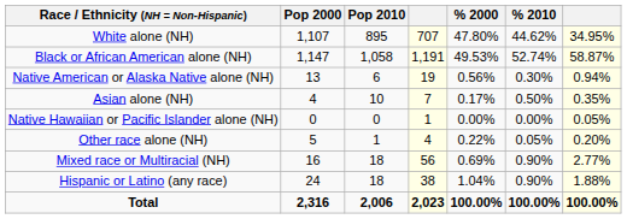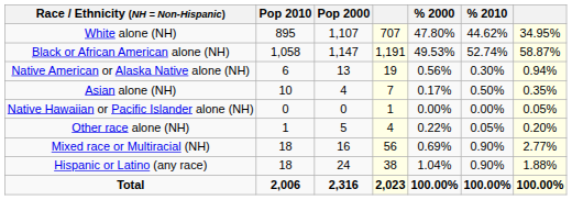columns swapped: Pop 2000 <-> Pop 2010
